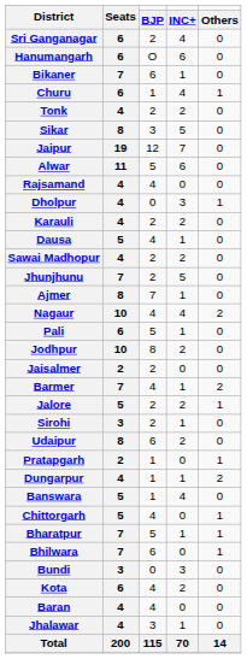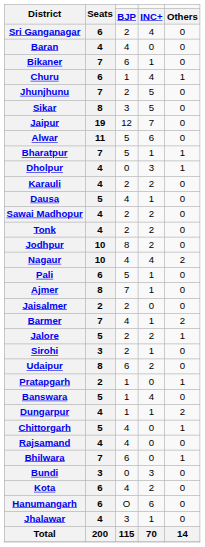rows swapped: Hanumangarh <-> Baran
rows swapped: Jhunjhunu <-> Tonk
rows swapped: Bharatpur <-> Rajsamand
rows swapped: Ajmer <-> Jodhpur
rows swapped: Dungarpur <-> Banswara
